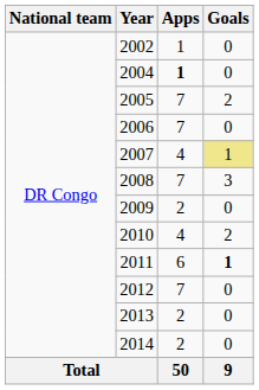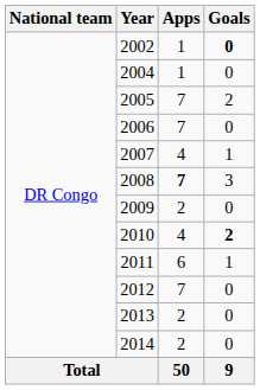2002 | Goals: normal -> bold
2004 | Apps: bold -> normal
2007 | Goals: khaki background -> no background
2008 | Apps: normal -> bold
2010 | Goals: normal -> bold
2011 | Goals: bold -> normal
